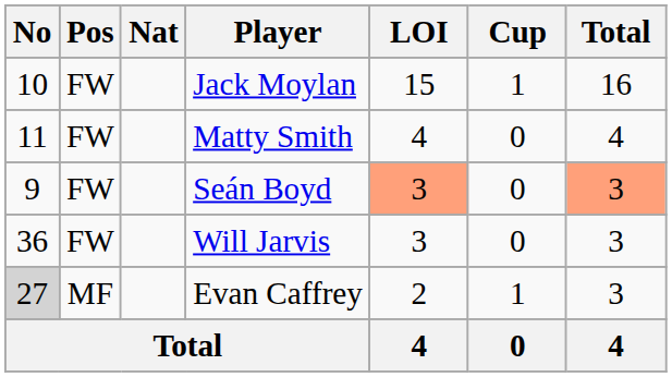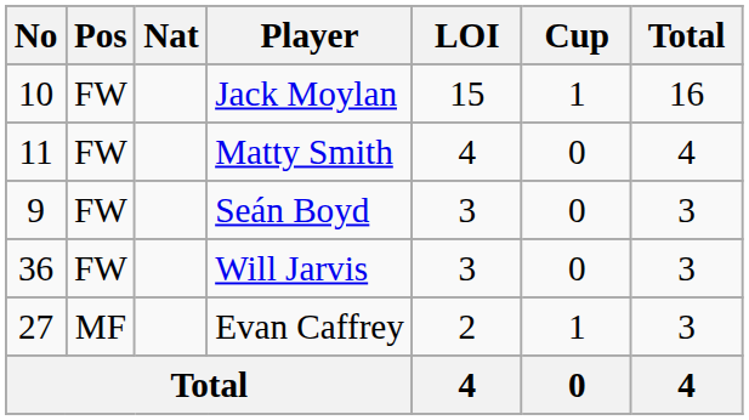Seán Boyd | LOI: lightsalmon background -> no background
Seán Boyd | Total: lightsalmon background -> no background
Evan Caffrey | No: lightgrey background -> no background
